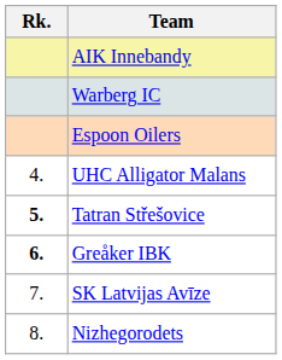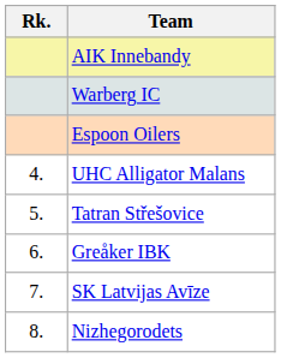Tatran Střešovice | Rk.: bold -> normal
Greåker IBK | Rk.: bold -> normal
